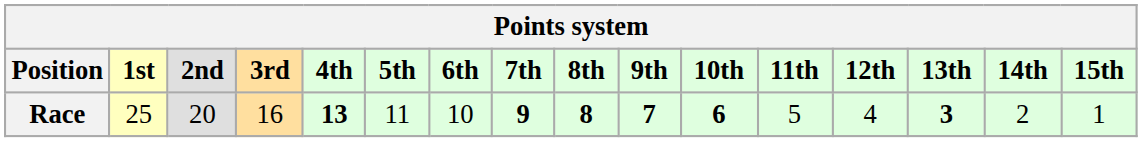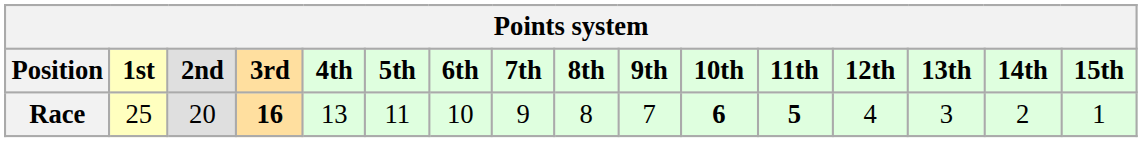Race | 3rd: normal -> bold
Race | 4th: bold -> normal
Race | 7th: bold -> normal
Race | 8th: bold -> normal
Race | 9th: bold -> normal
Race | 11th: normal -> bold
Race | 13th: bold -> normal
